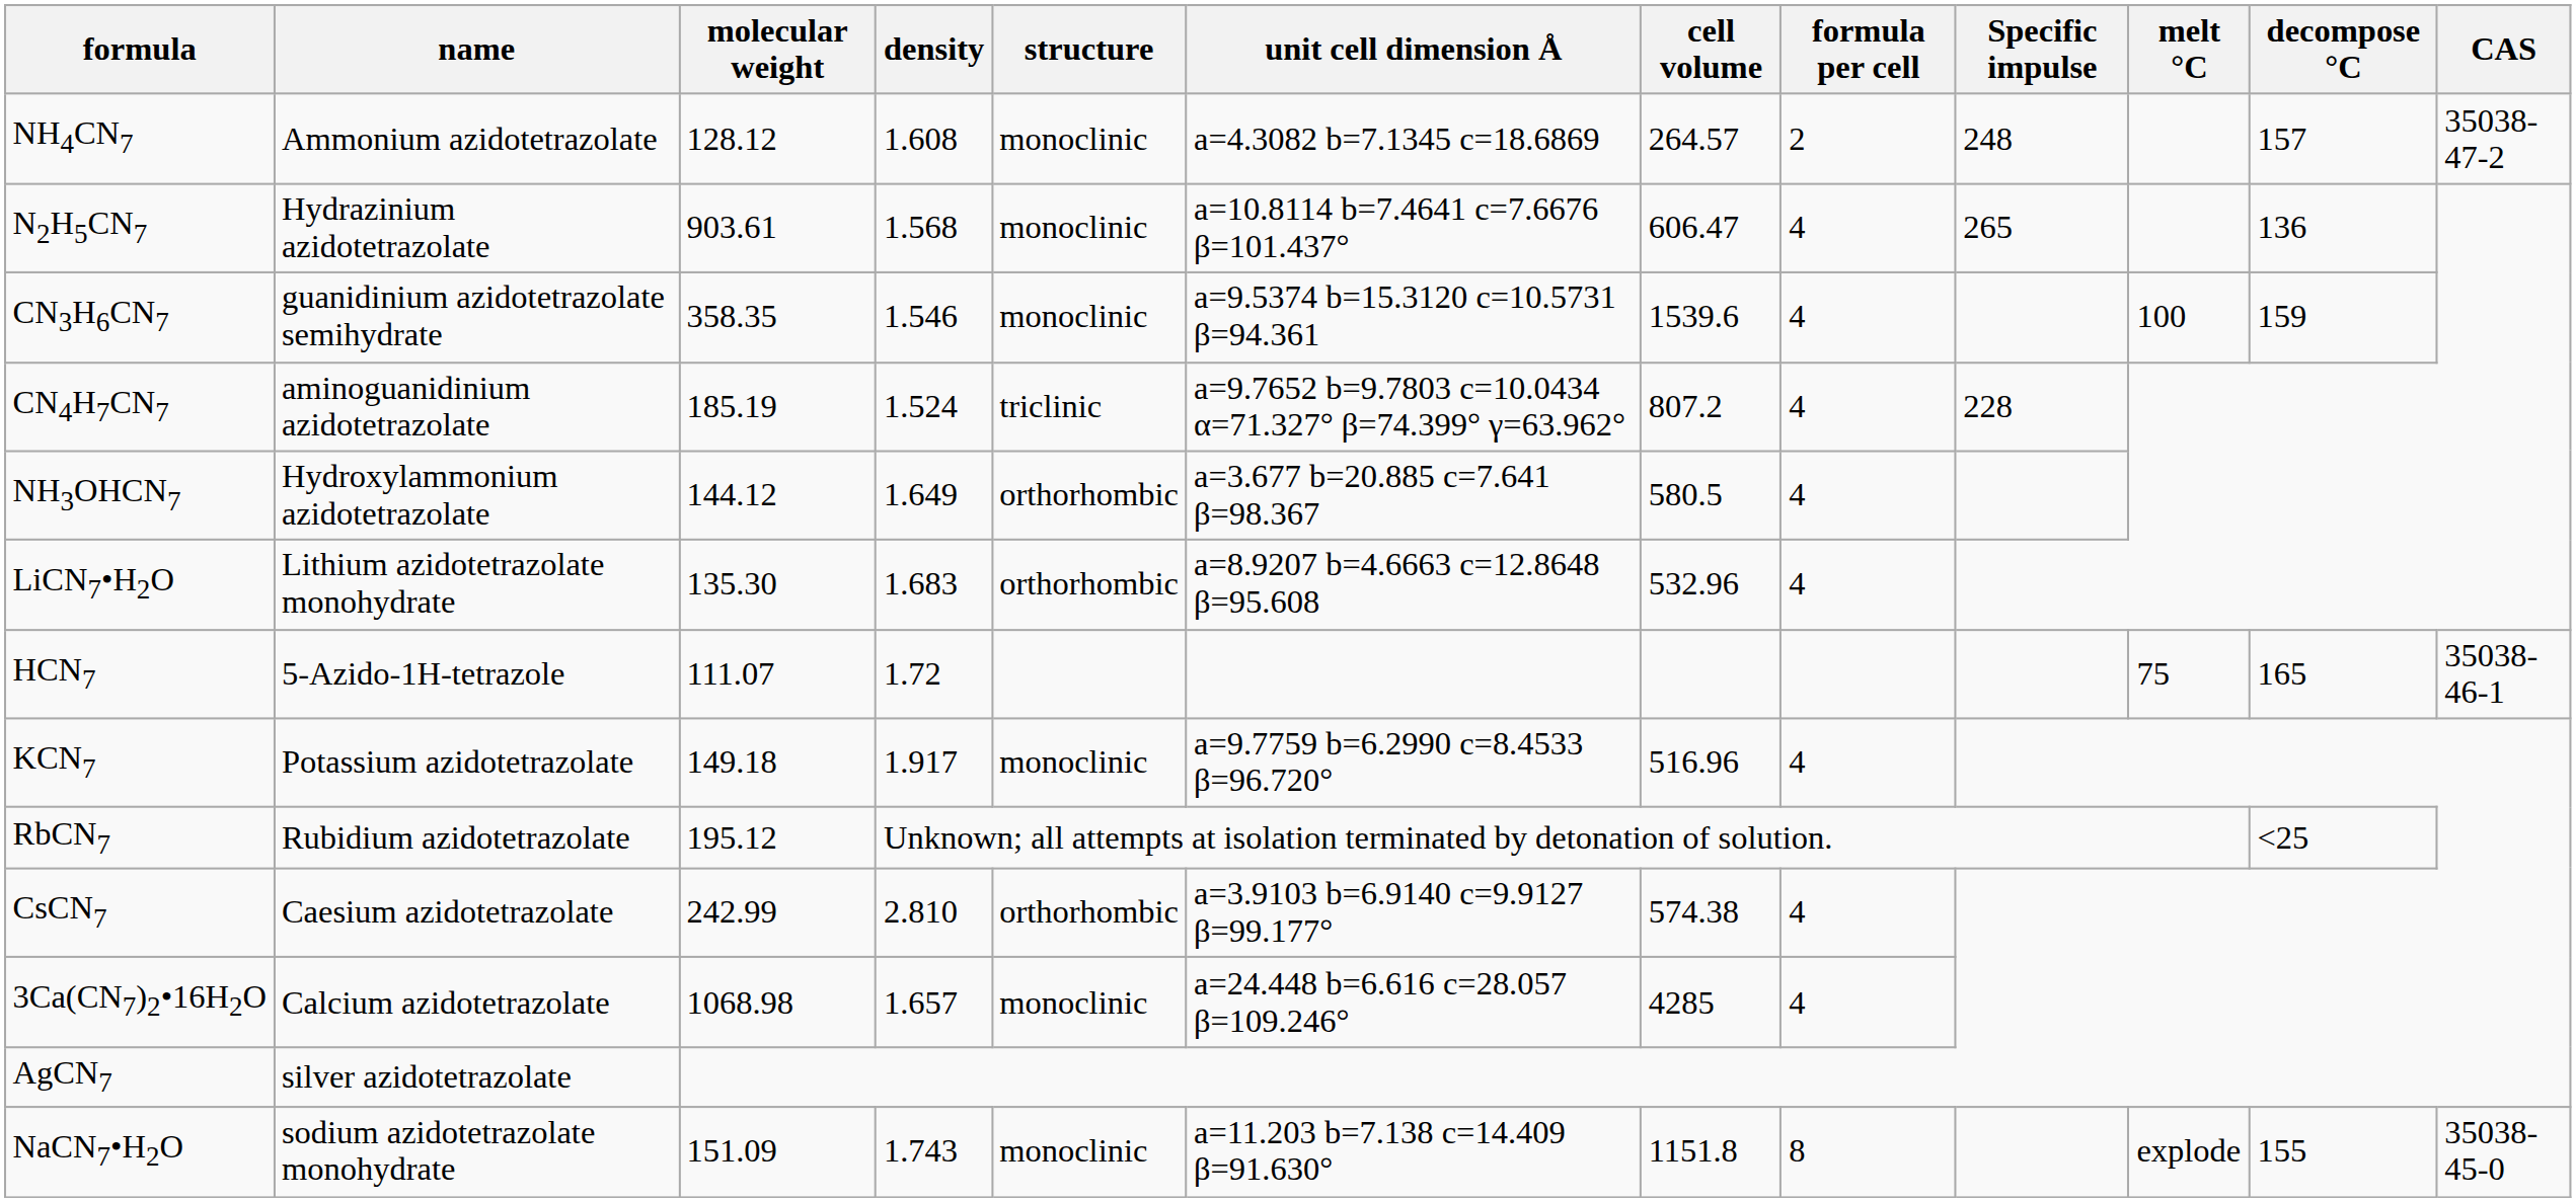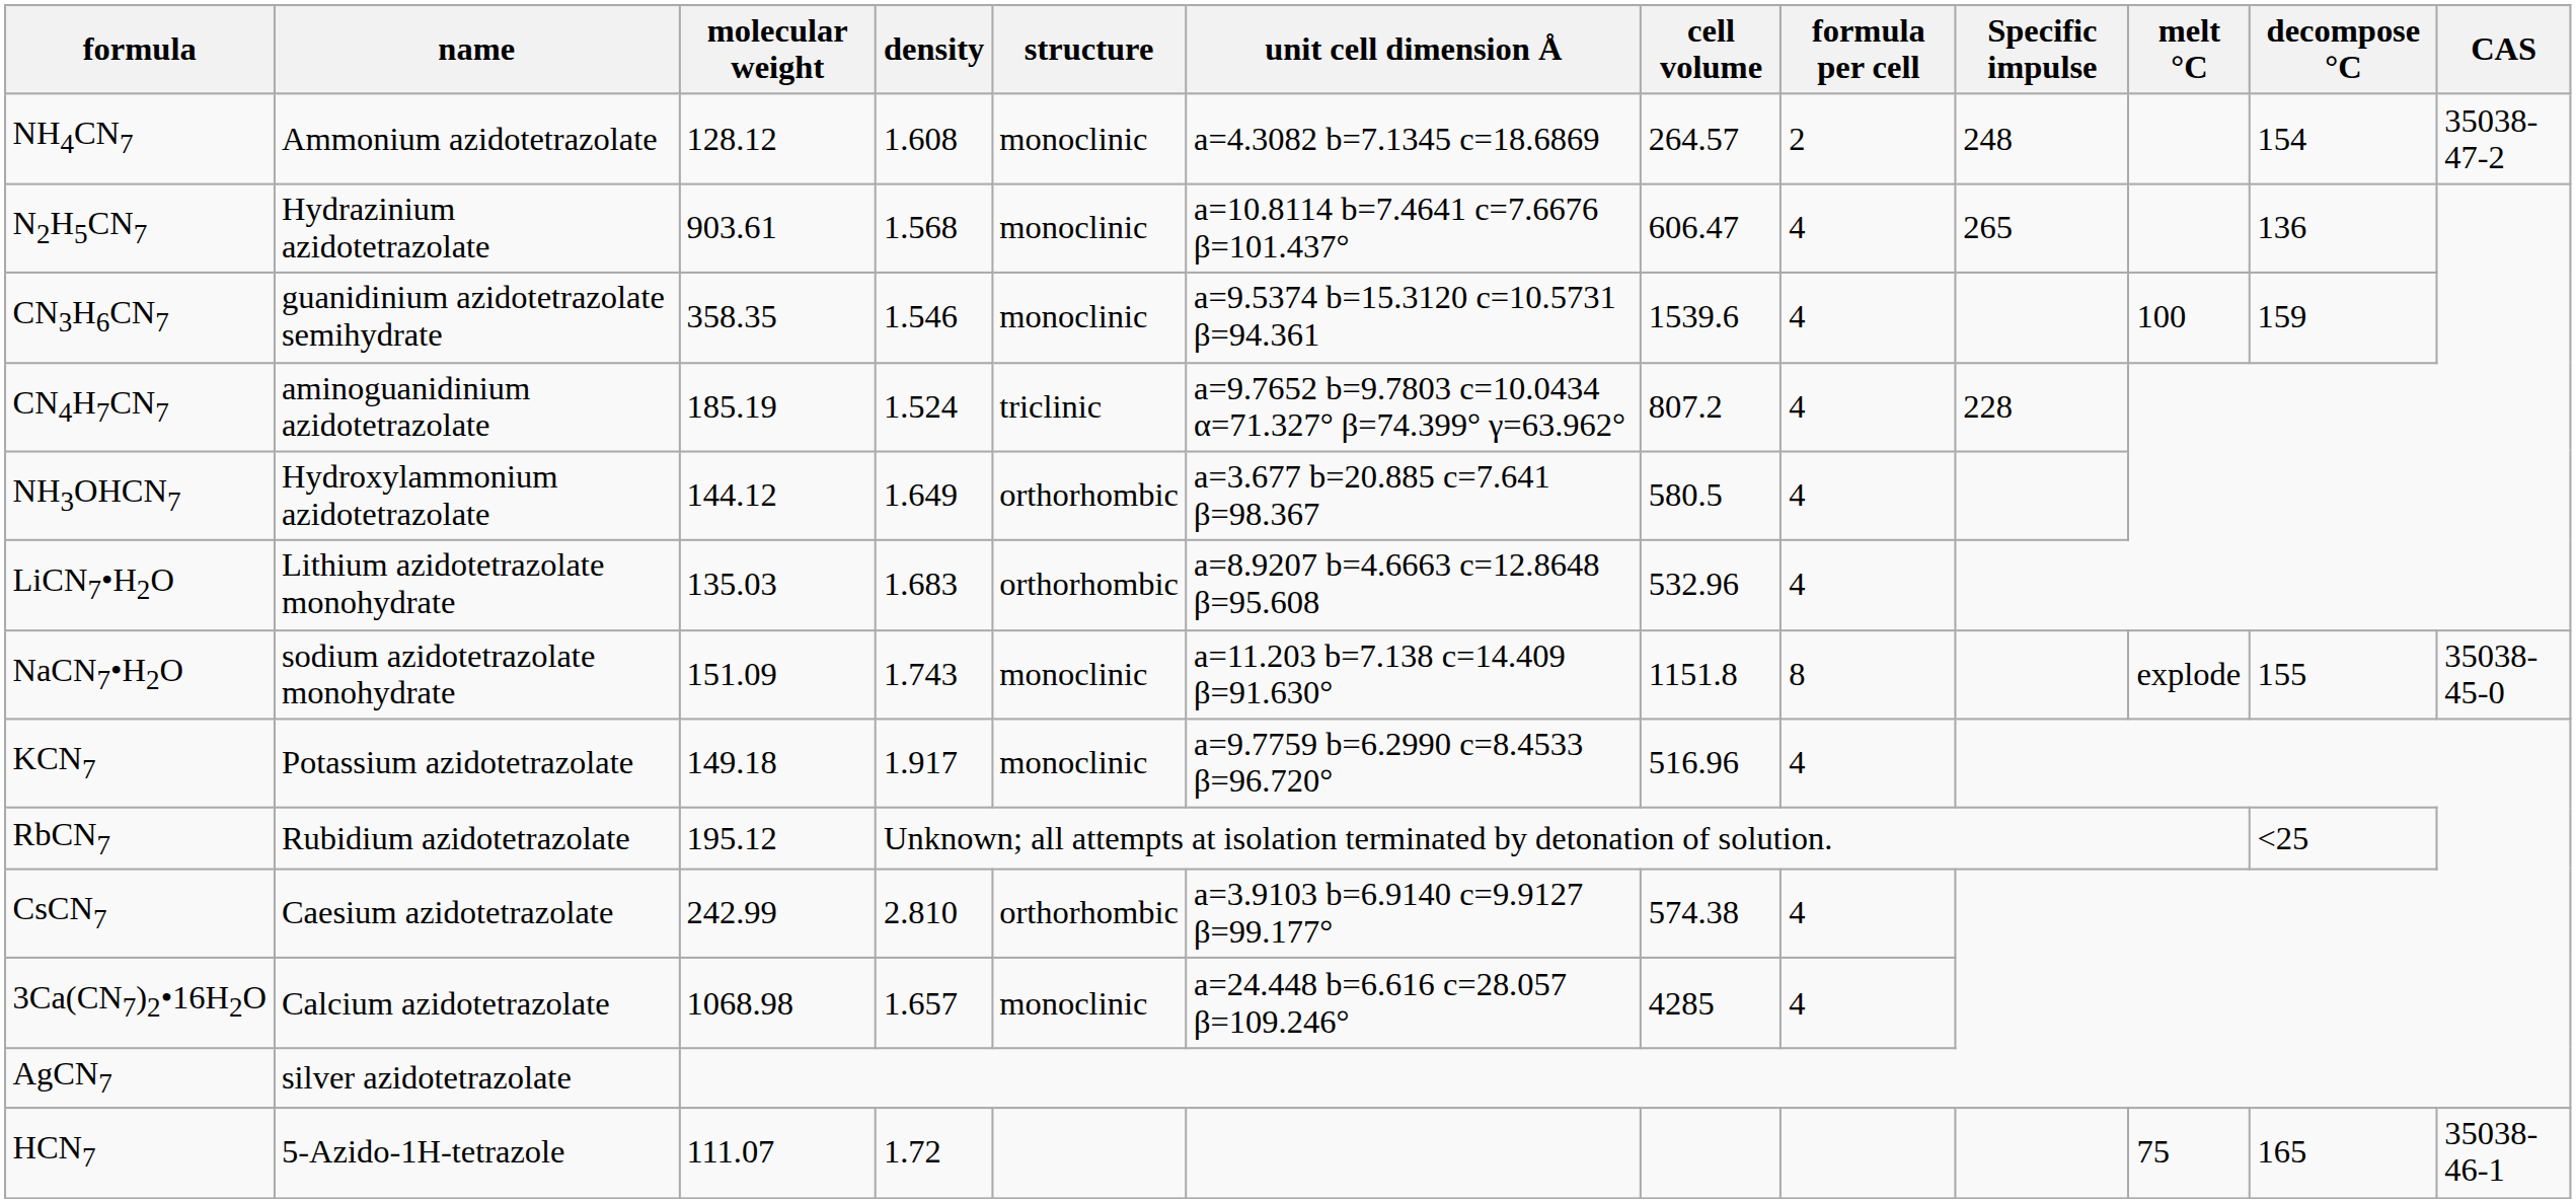NH4CN7 | decompose °C: 157 -> 154
LiCN7•H2O | molecular weight: 135.30 -> 135.03
rows swapped: NaCN7•H2O <-> HCN7
